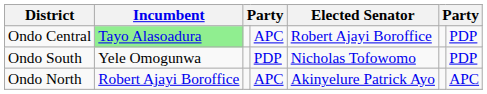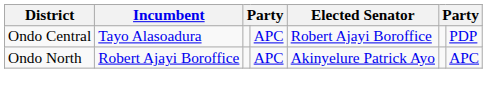Ondo Central | Incumbent: lightgreen background -> no background
- row: Ondo South | Yele Omogunwa | PDP | Nicholas Tofowomo | PDP
